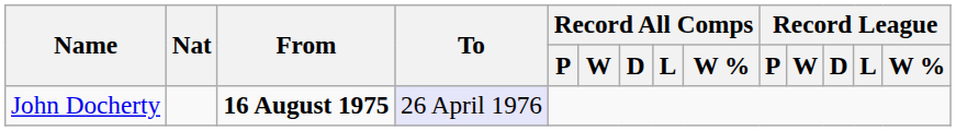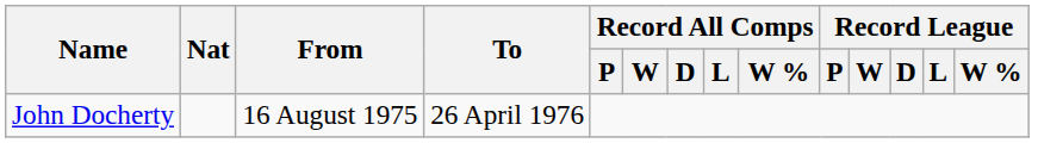John Docherty | From: bold -> normal
John Docherty | To: lavender background -> no background
